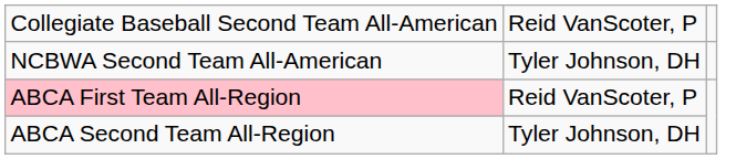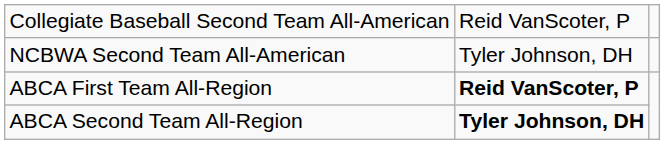row 3 | column 1: pink background -> no background
row 3 | column 2: normal -> bold
row 4 | column 2: normal -> bold
